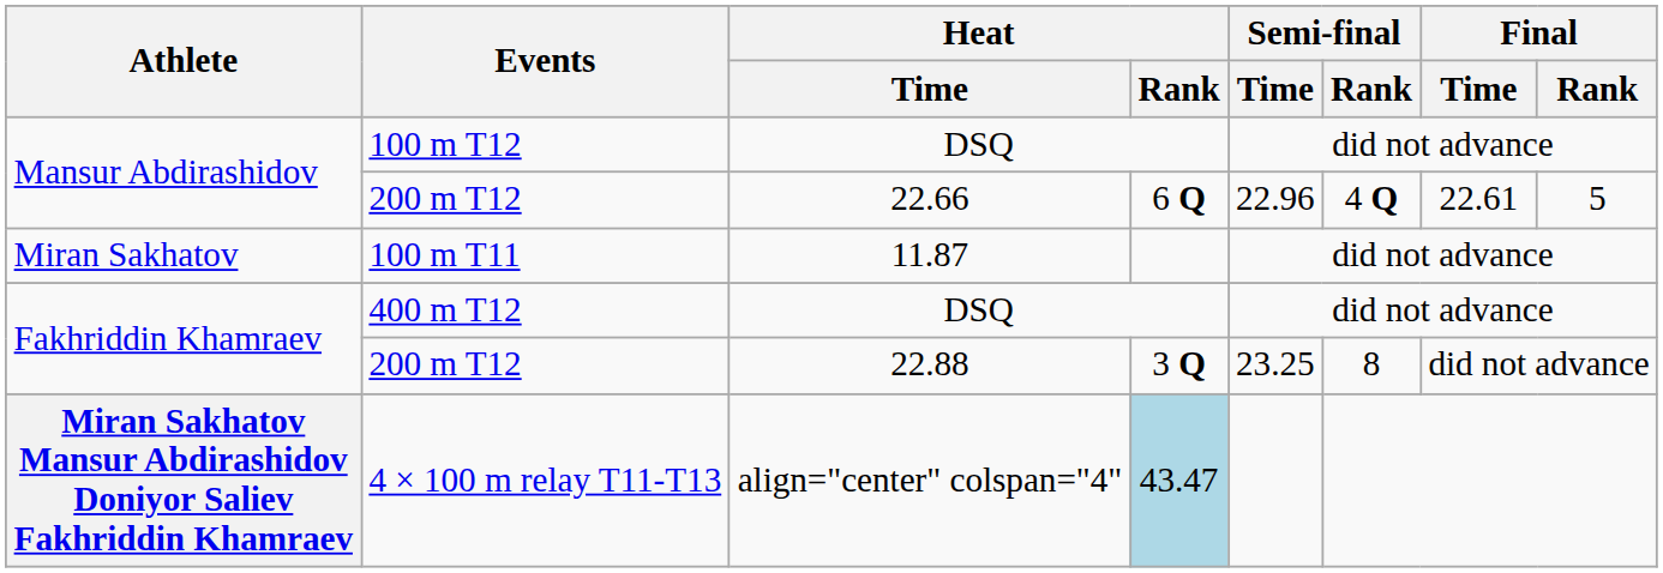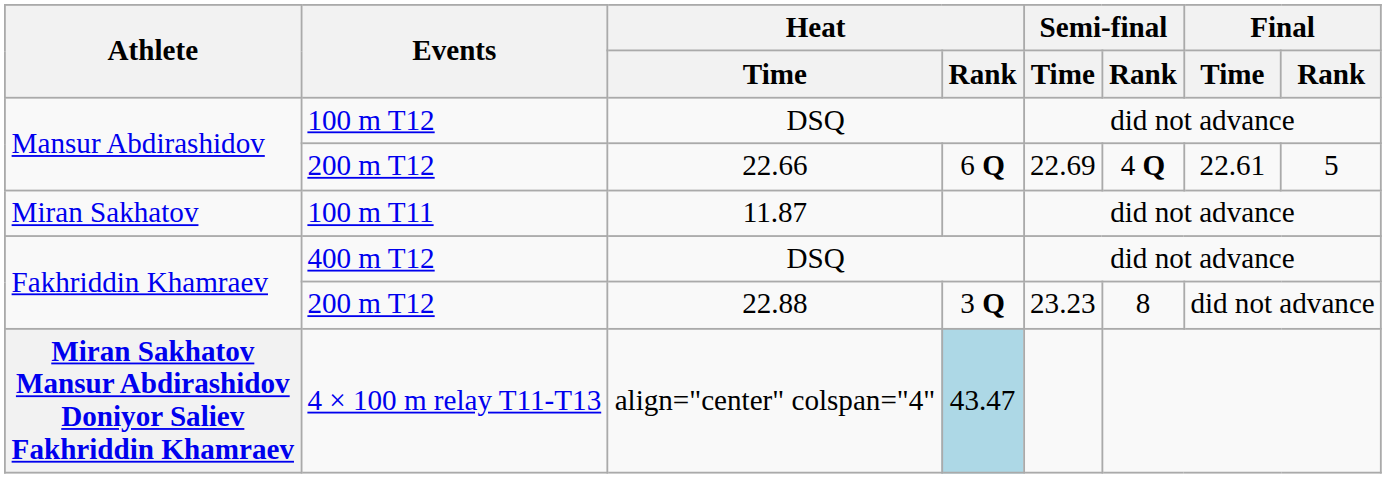200 m T12 / 22.66 | Semi-final / Time: 22.96 -> 22.69
200 m T12 / 22.88 | Semi-final / Time: 23.25 -> 23.23
